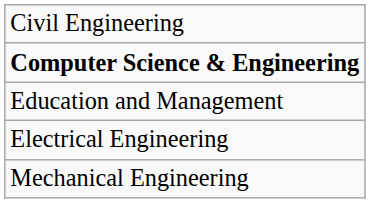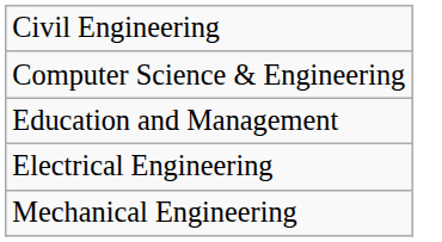row 2 | column 1: bold -> normal
